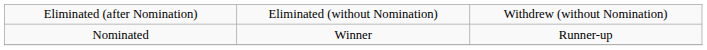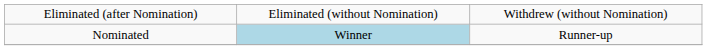Nominated | column 2: no background -> lightblue background
